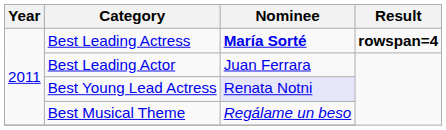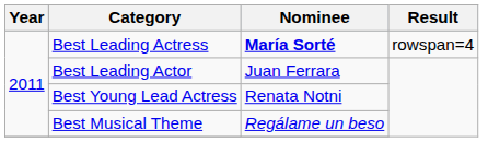Best Leading Actress | Result: bold -> normal
Best Young Lead Actress | Nominee: lavender background -> no background
